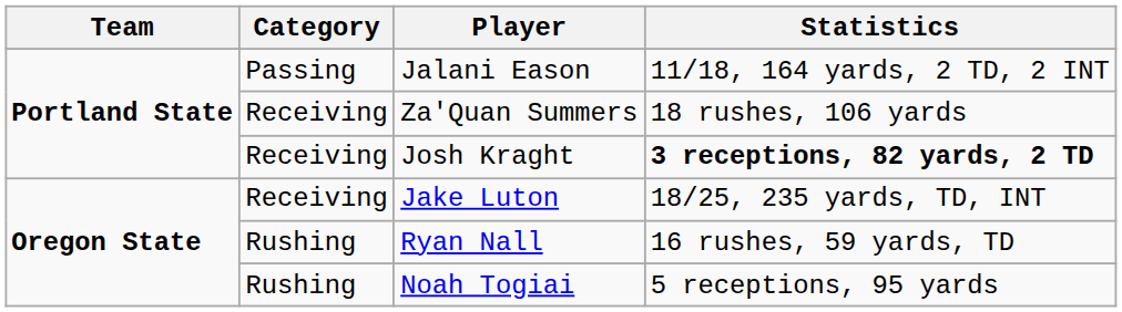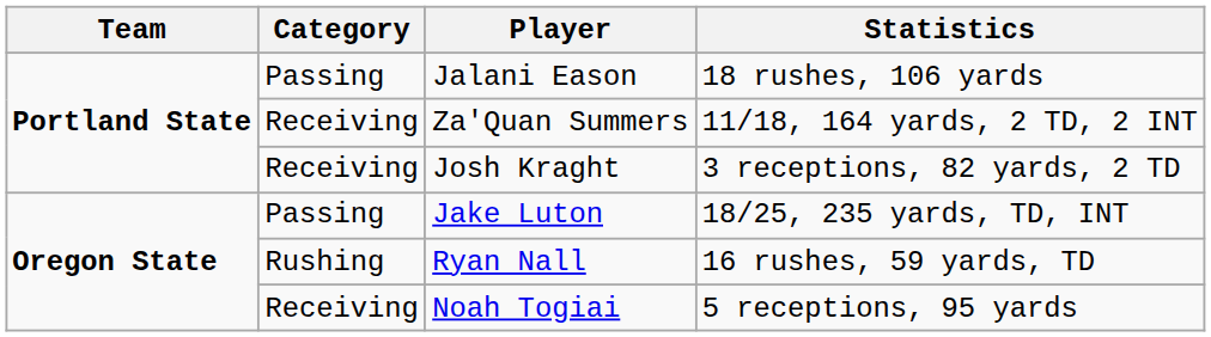Jalani Eason | Statistics: 11/18, 164 yards, 2 TD, 2 INT -> 18 rushes, 106 yards
Za'Quan Summers | Statistics: 18 rushes, 106 yards -> 11/18, 164 yards, 2 TD, 2 INT
Josh Kraght | Statistics: bold -> normal
Jake Luton | Category: Receiving -> Passing
Noah Togiai | Category: Rushing -> Receiving
